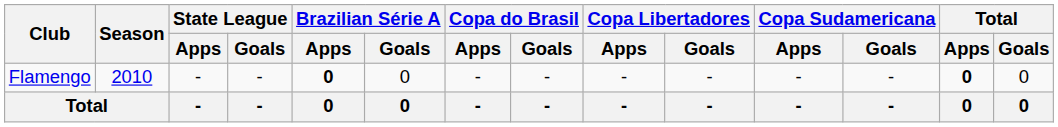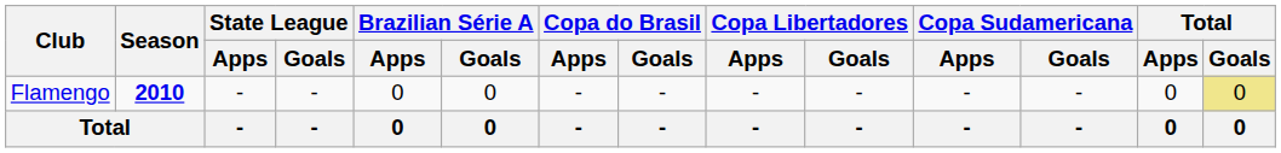Flamengo | Season: normal -> bold
Flamengo | Brazilian Série A / Apps: bold -> normal
Flamengo | Total / Apps: bold -> normal
Flamengo | Total / Goals: no background -> khaki background
